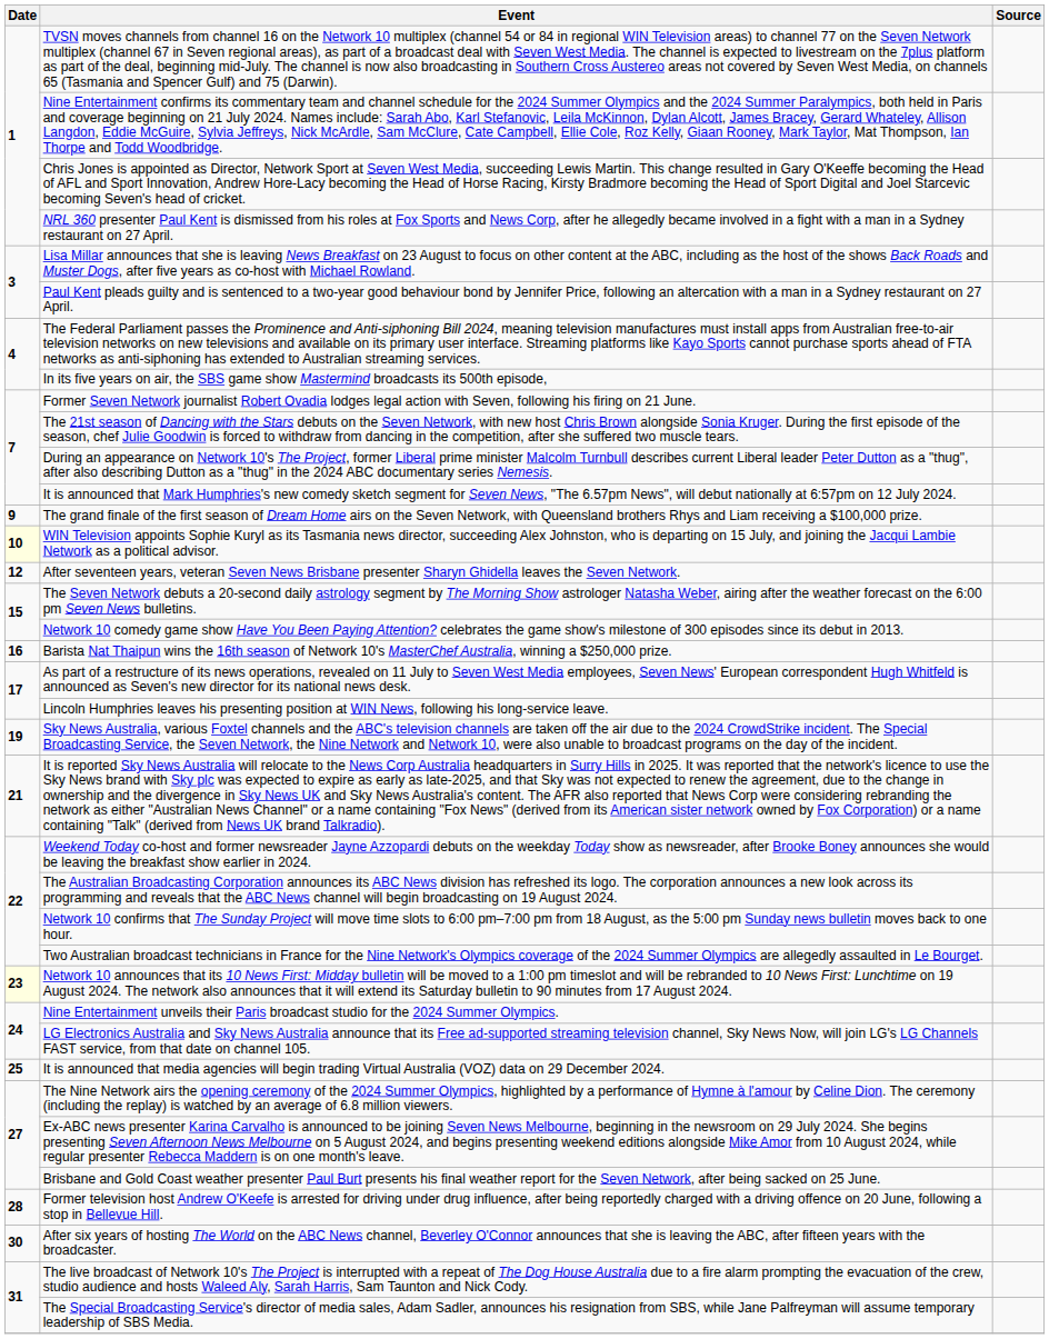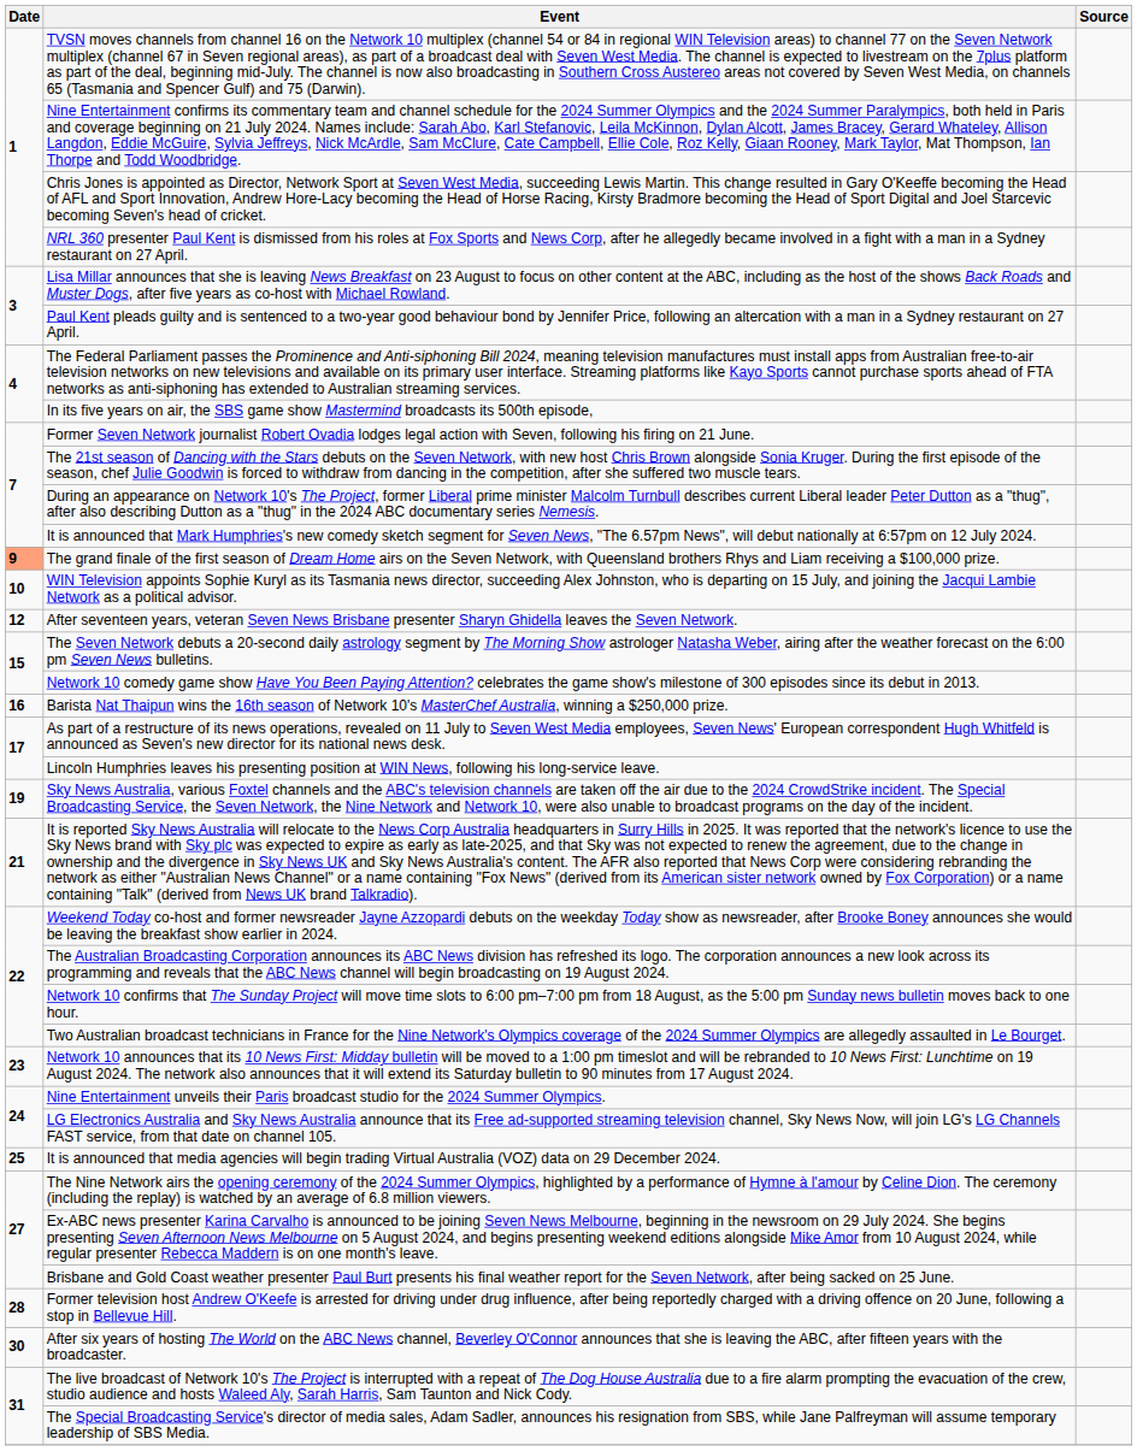row 14 | Date: no background -> lightsalmon background
row 15 | Date: lightyellow background -> no background
row 28 | Date: lightyellow background -> no background
